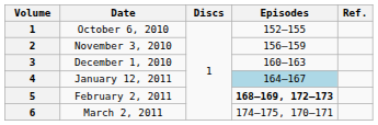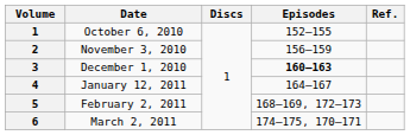December 1, 2010 | Episodes: normal -> bold
January 12, 2011 | Episodes: lightblue background -> no background
February 2, 2011 | Episodes: bold -> normal
